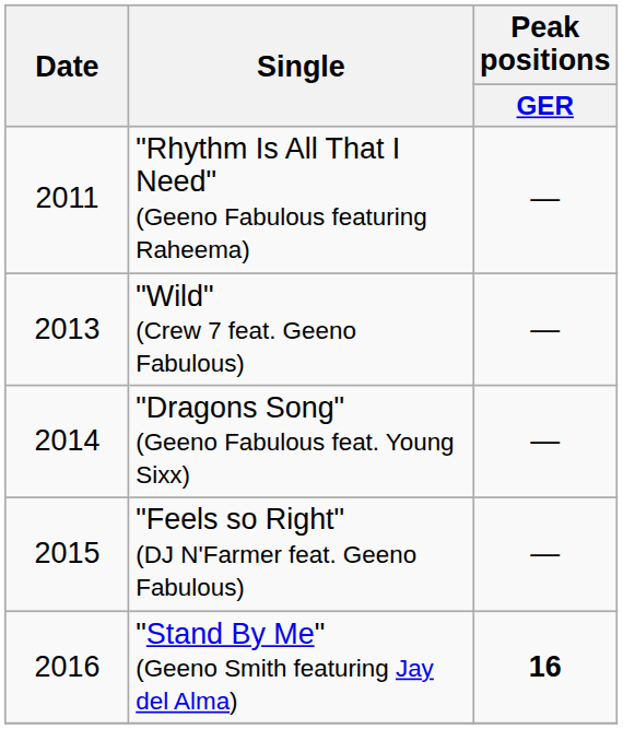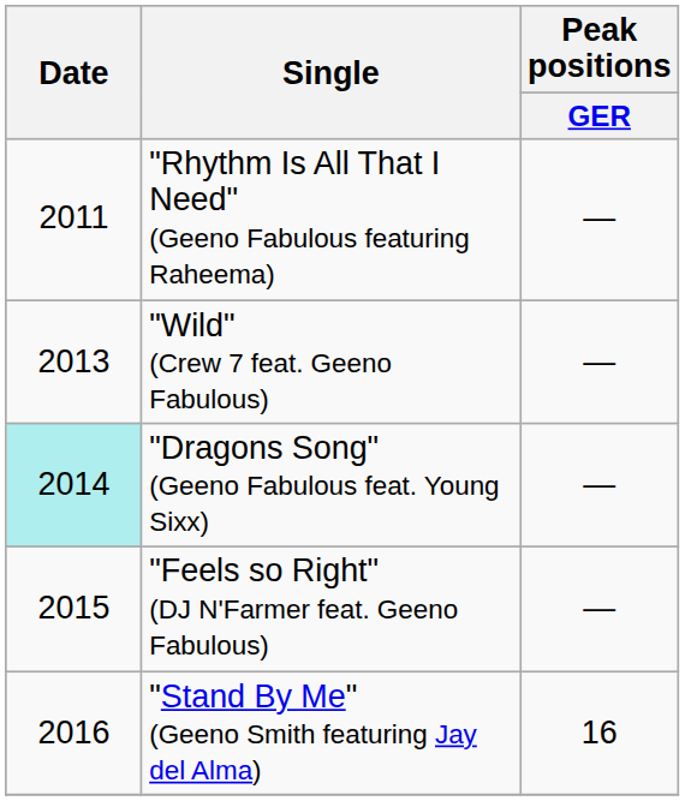"Dragons Song" (Geeno Fabulous feat. Young Sixx) | Date: no background -> paleturquoise background
"Stand By Me" (Geeno Smith featuring Jay del Alma) | Peak positions / GER: bold -> normal
